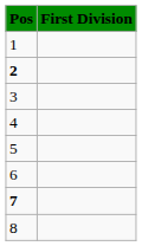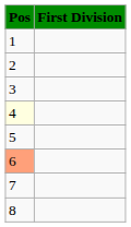2 | Pos: bold -> normal
4 | Pos: no background -> lightyellow background
6 | Pos: no background -> lightsalmon background
7 | Pos: bold -> normal
